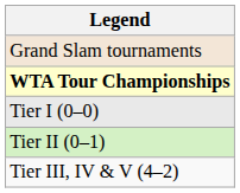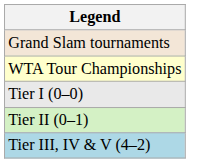row 3 | column 1: bold -> normal
row 6 | column 1: no background -> lightblue background
